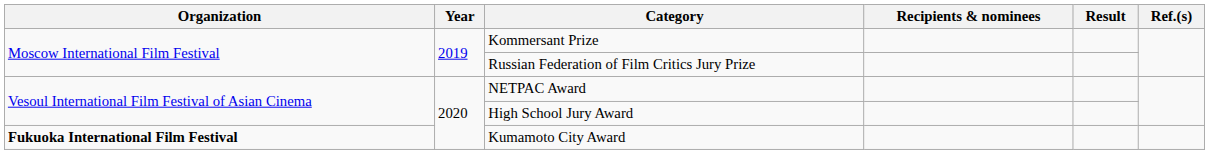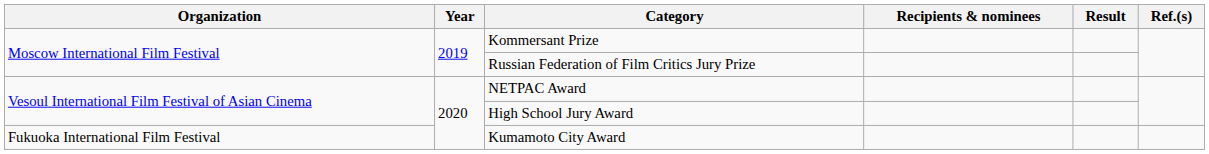Kumamoto City Award | Organization: bold -> normal
